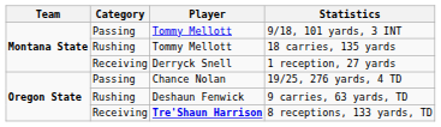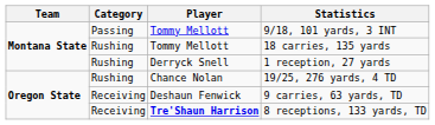1 reception, 27 yards | Category: Receiving -> Rushing
19/25, 276 yards, 4 TD | Category: Passing -> Rushing
9 carries, 63 yards, TD | Category: Rushing -> Receiving
